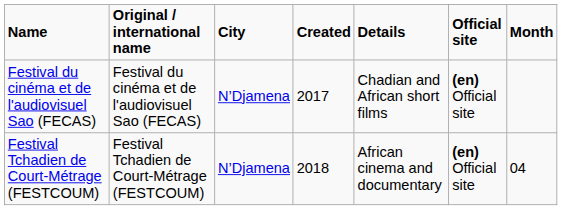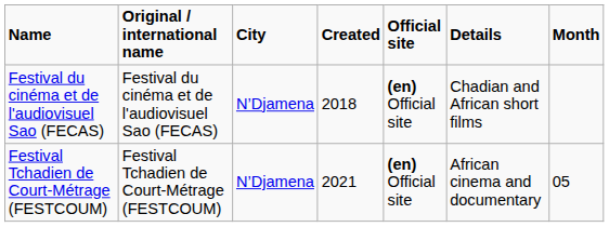columns swapped: Details <-> Official site
row 2 | Created: 2017 -> 2018
row 3 | Created: 2018 -> 2021
row 3 | Month: 04 -> 05
